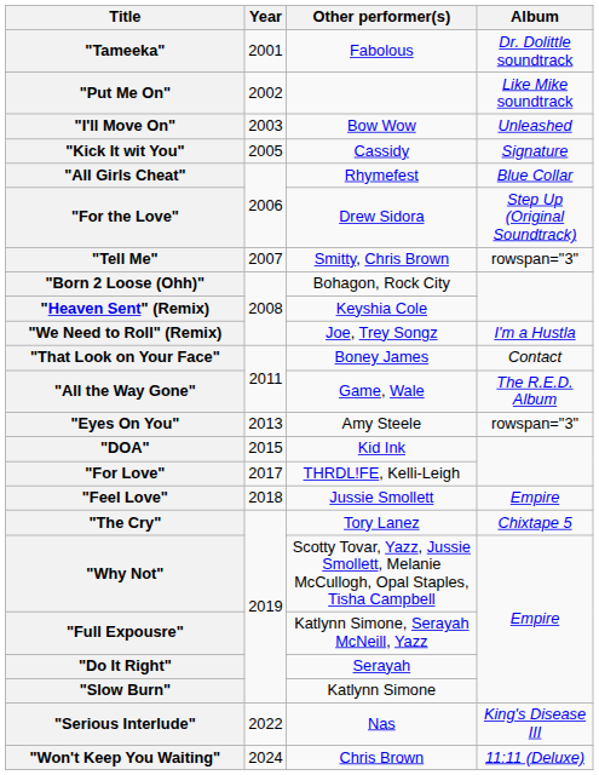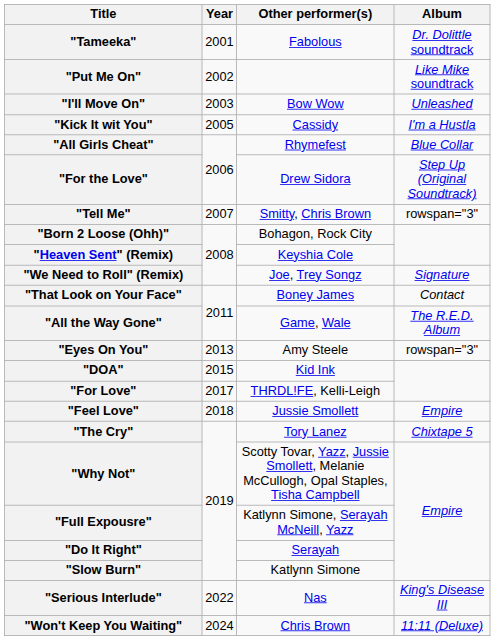"Kick It wit You" | Album: Signature -> I'm a Hustla
"We Need to Roll" (Remix) | Album: I'm a Hustla -> Signature
